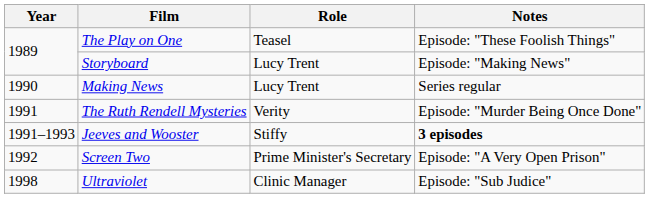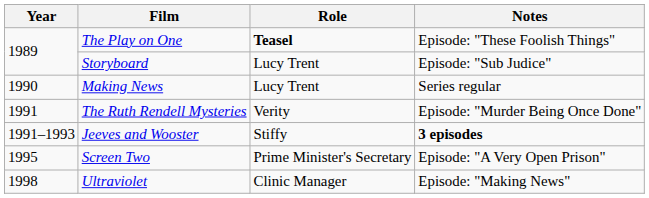The Play on One | Role: normal -> bold
Storyboard | Notes: Episode: "Making News" -> Episode: "Sub Judice"
Screen Two | Year: 1992 -> 1995
Ultraviolet | Notes: Episode: "Sub Judice" -> Episode: "Making News"
